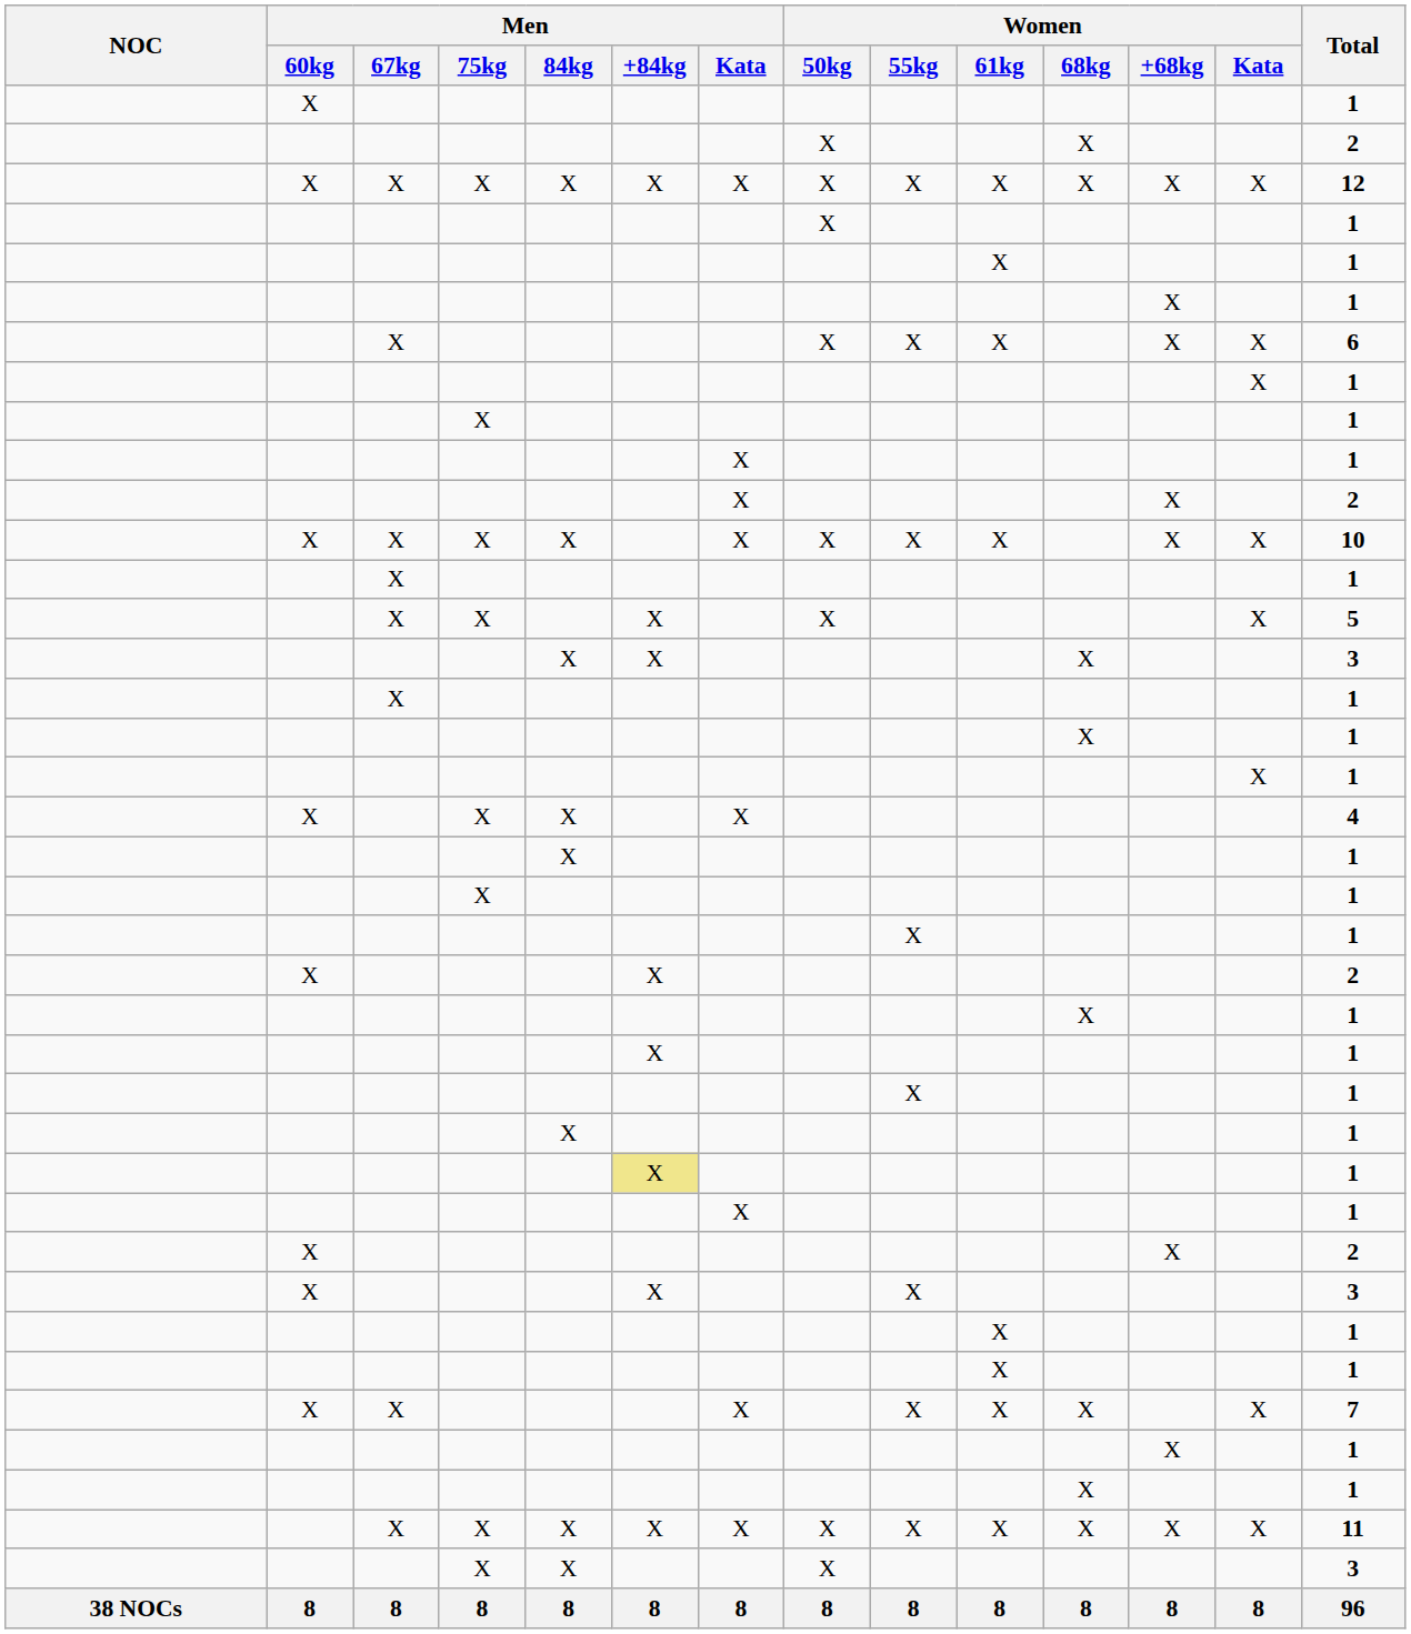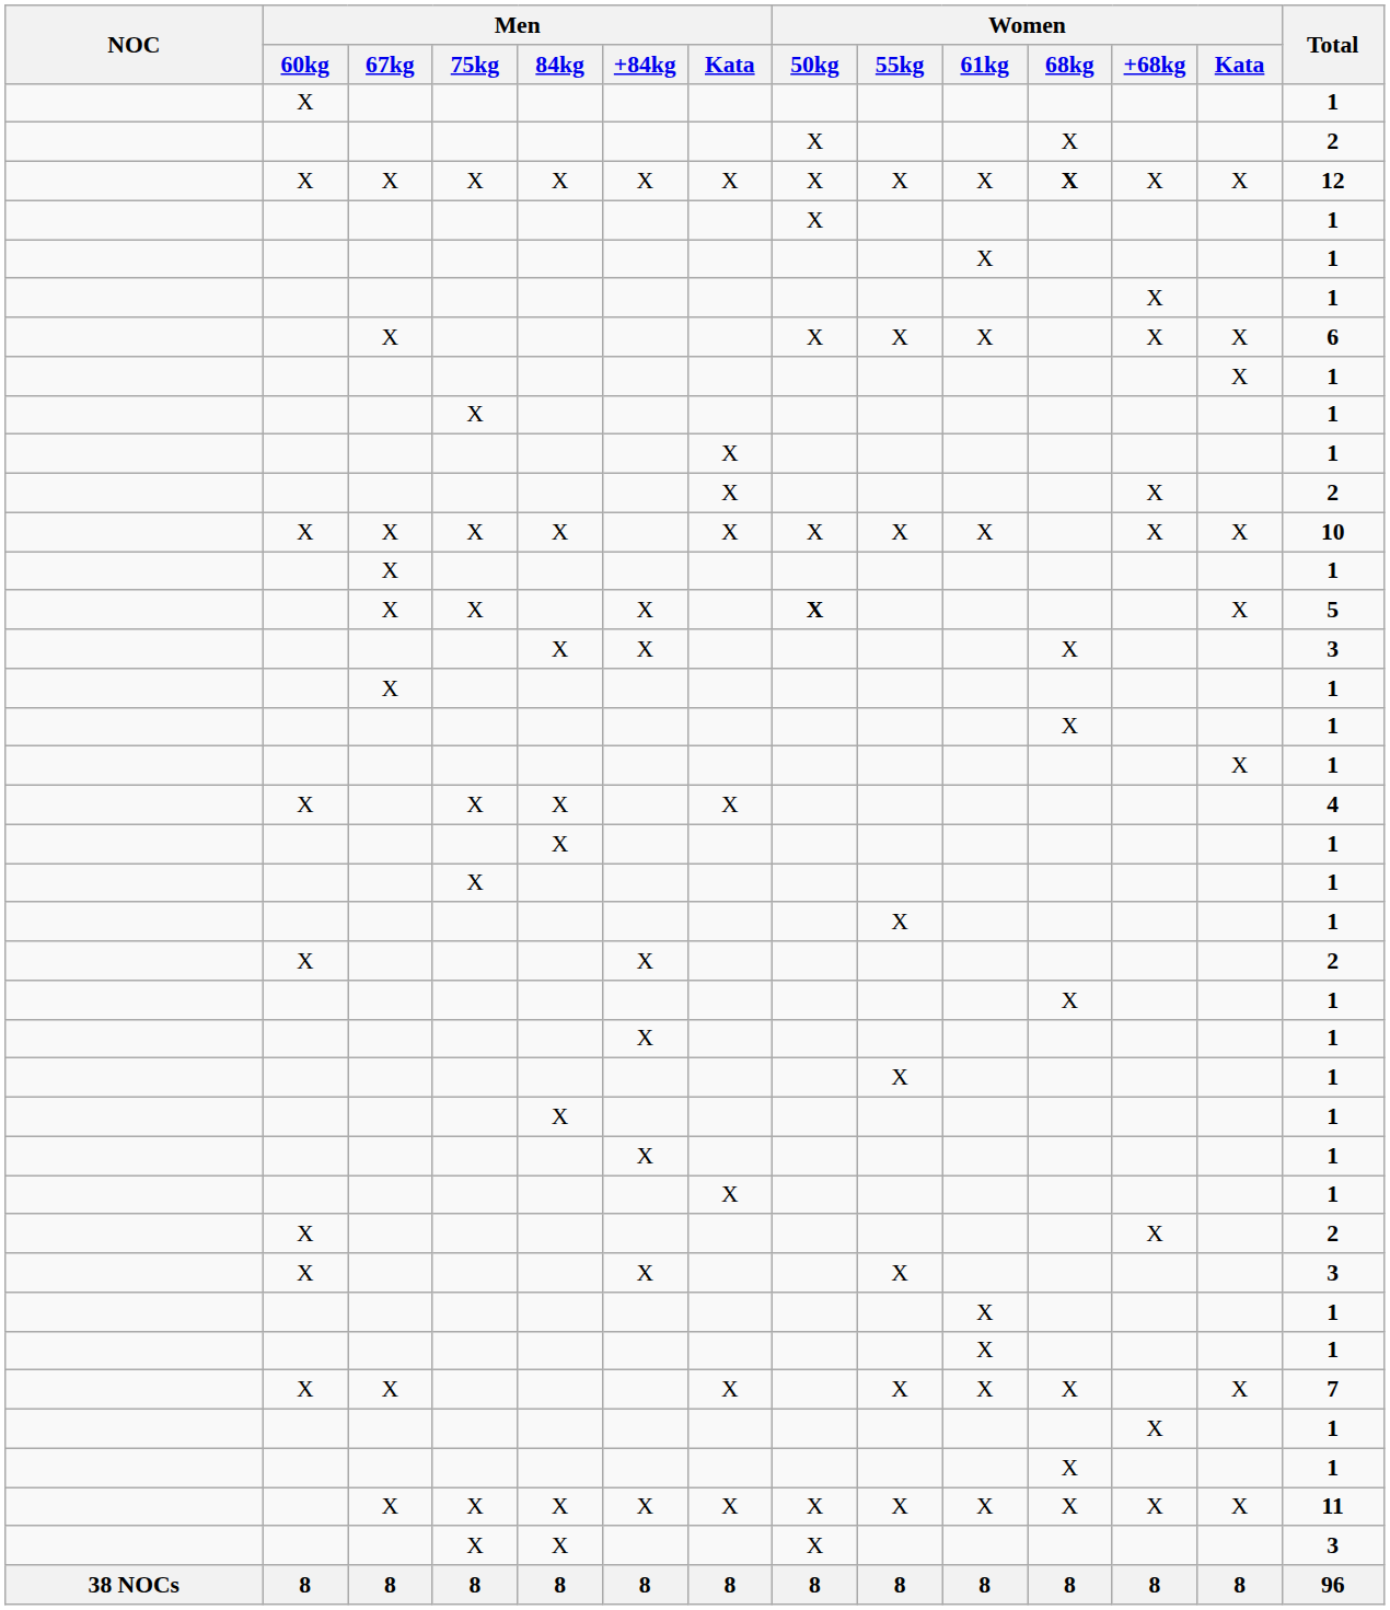row 5 | Women / 68kg: normal -> bold
row 16 | Women / 50kg: normal -> bold
row 30 | Men / +84kg: khaki background -> no background
